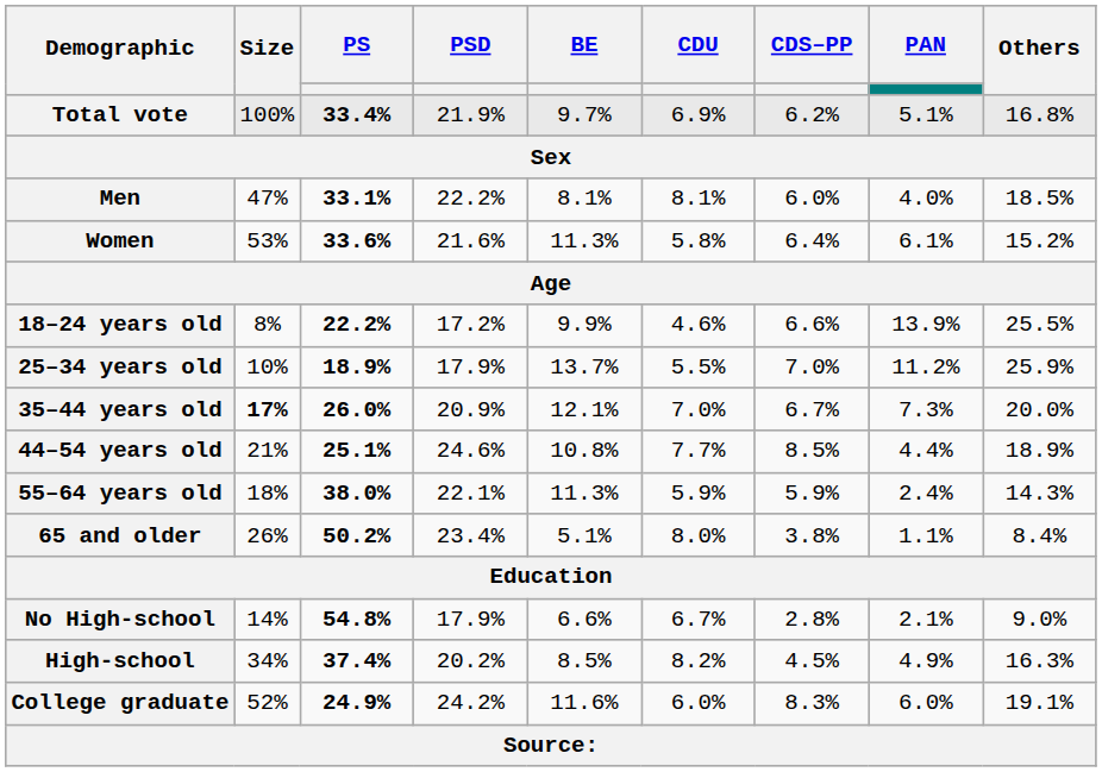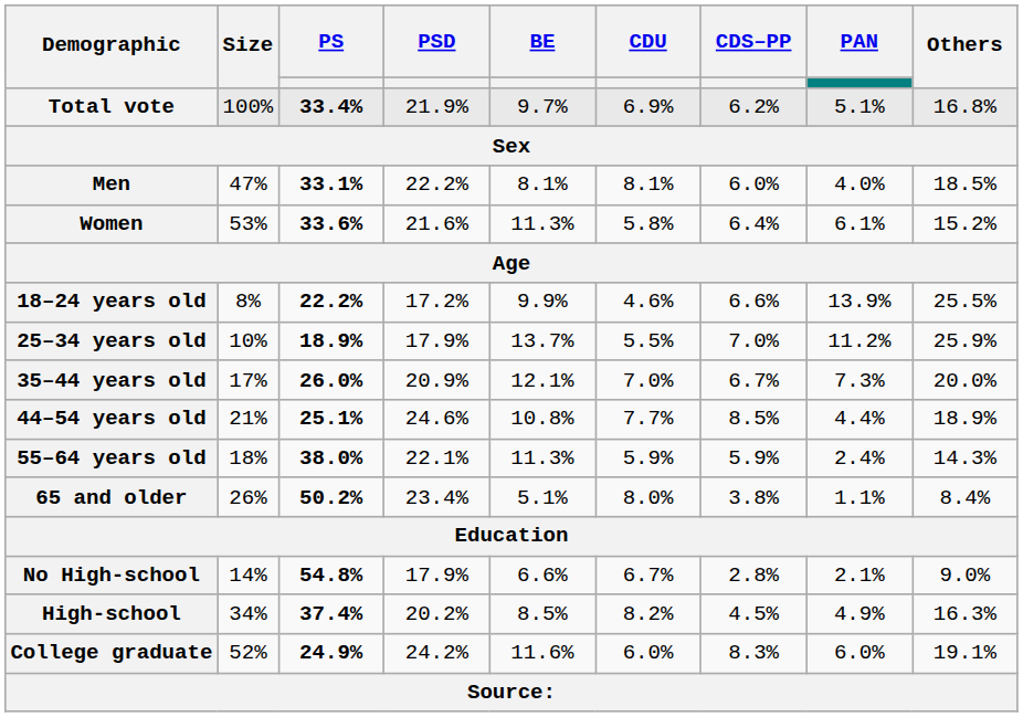35–44 years old | Size: bold -> normal
